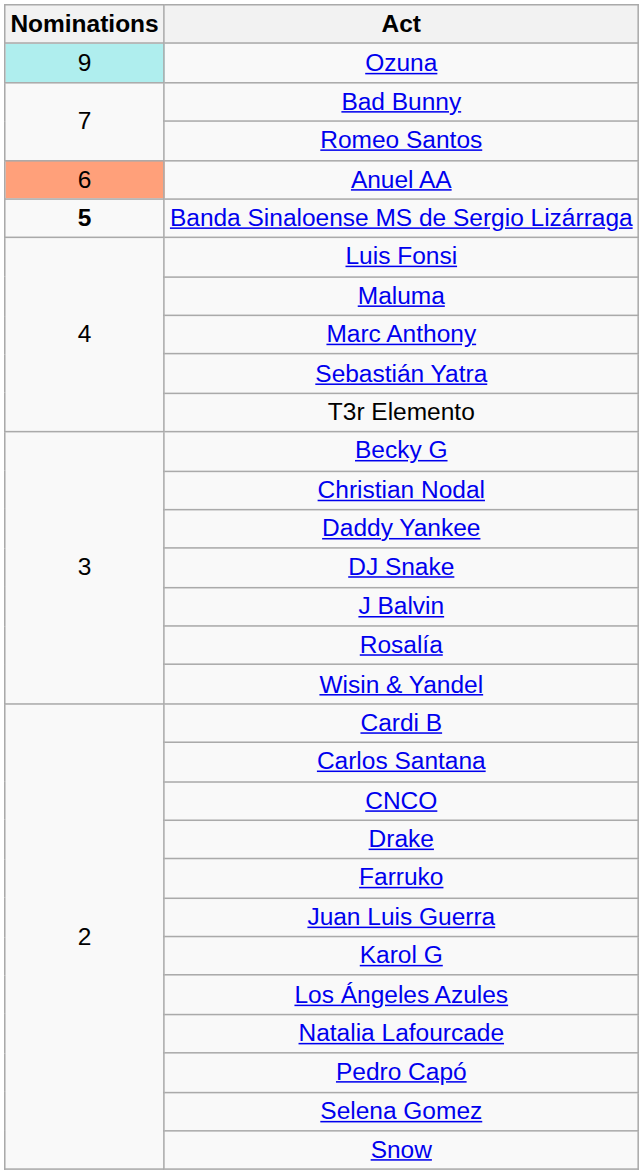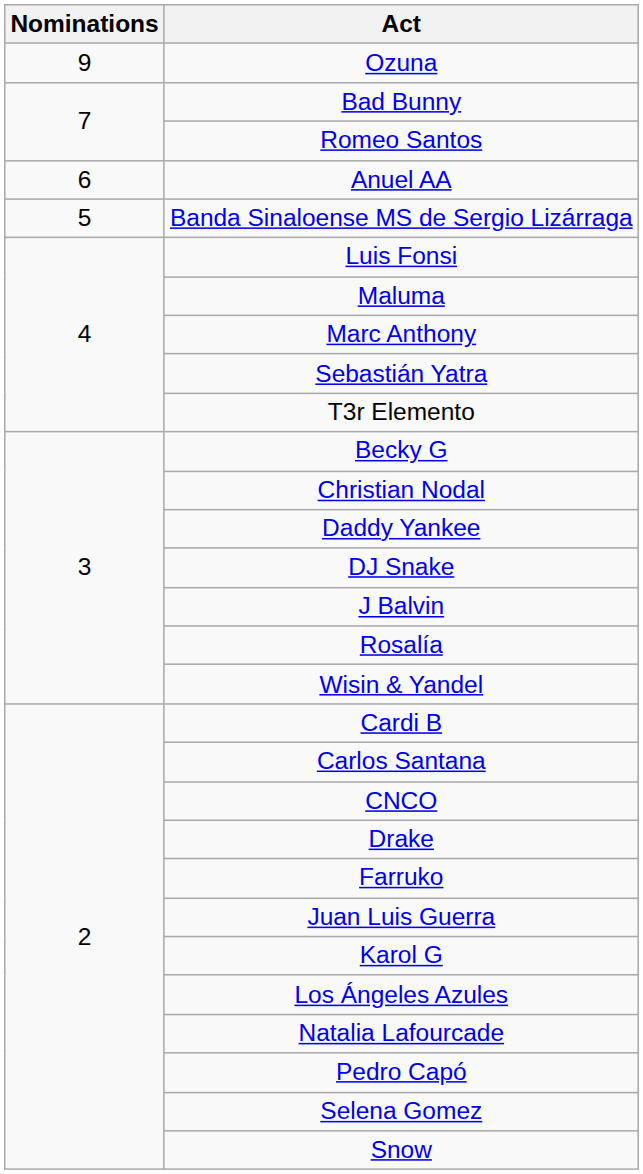Ozuna | Nominations: paleturquoise background -> no background
Anuel AA | Nominations: lightsalmon background -> no background
Banda Sinaloense MS de Sergio Lizárraga | Nominations: bold -> normal
